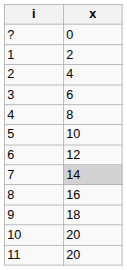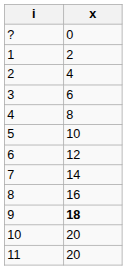7 | x: lightgrey background -> no background
9 | x: normal -> bold
